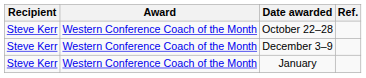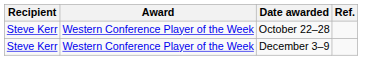October 22–28 | Award: Western Conference Coach of the Month -> Western Conference Player of the Week
December 3–9 | Award: Western Conference Coach of the Month -> Western Conference Player of the Week
- row: Steve Kerr | Western Conference Coach of the Month | January
